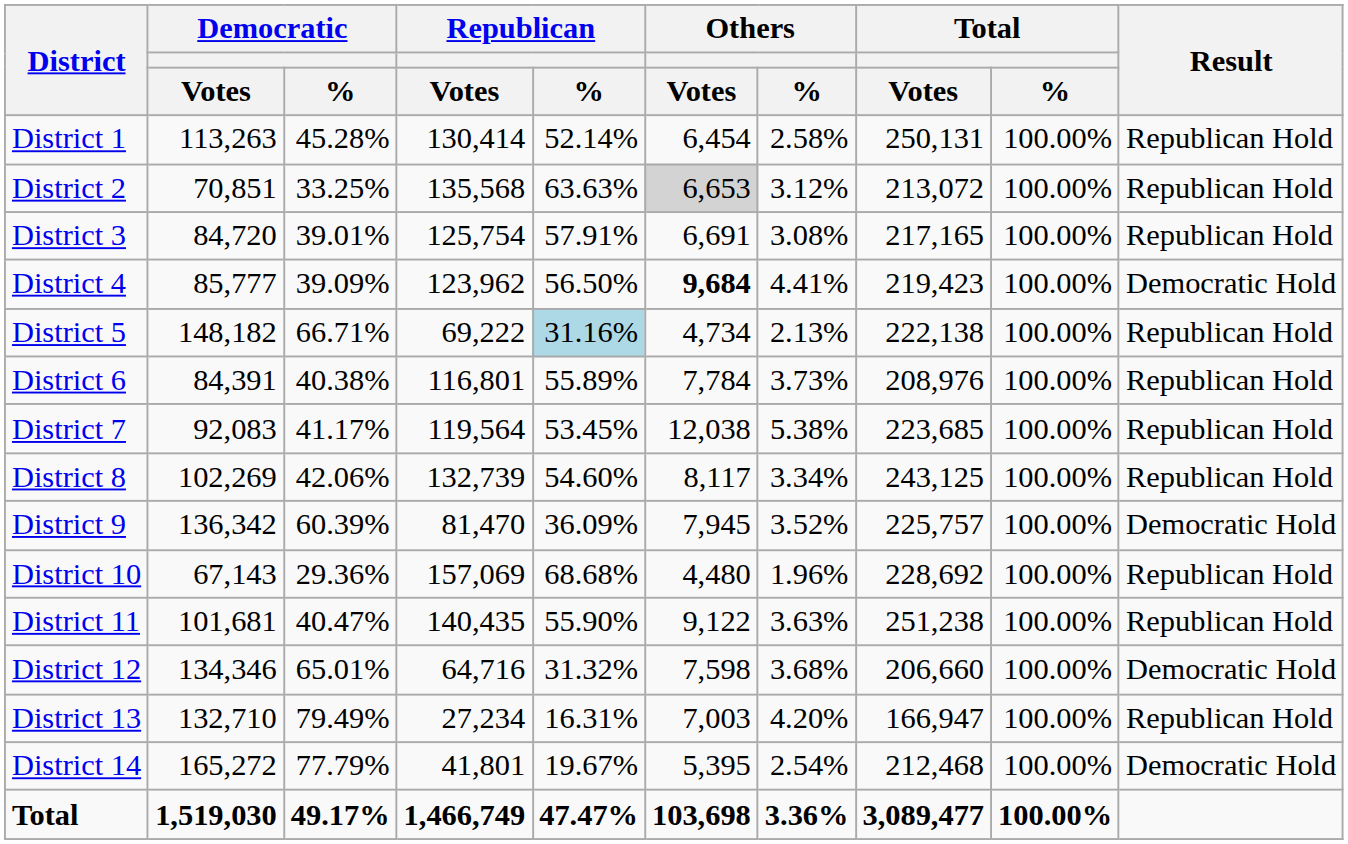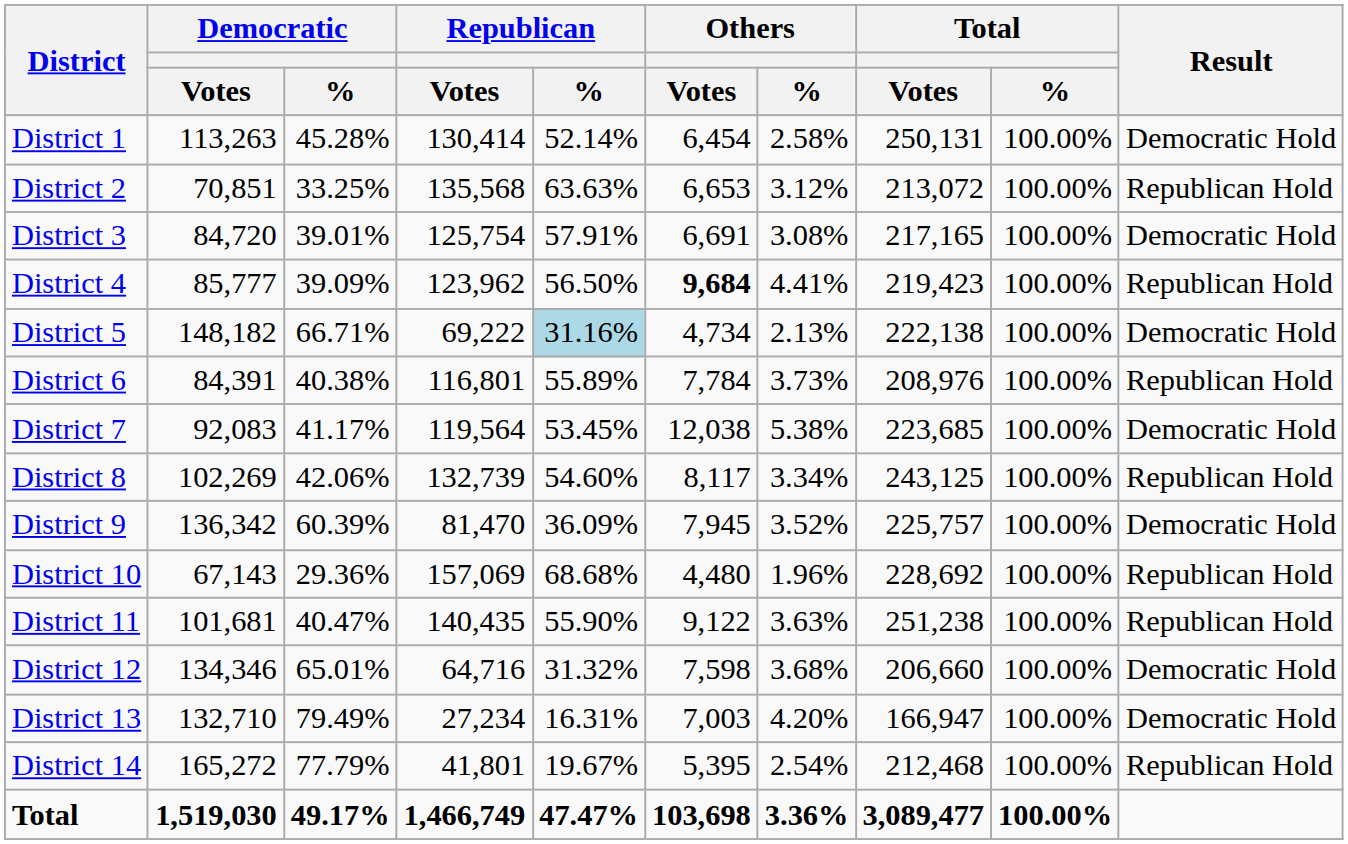District 1 | Result: Republican Hold -> Democratic Hold
District 2 | Others / Votes: lightgrey background -> no background
District 3 | Result: Republican Hold -> Democratic Hold
District 4 | Result: Democratic Hold -> Republican Hold
District 5 | Result: Republican Hold -> Democratic Hold
District 7 | Result: Republican Hold -> Democratic Hold
District 13 | Result: Republican Hold -> Democratic Hold
District 14 | Result: Democratic Hold -> Republican Hold
